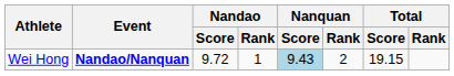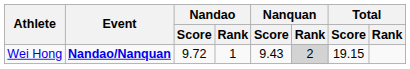Wei Hong | Nanquan / Score: lightblue background -> no background
Wei Hong | Nanquan / Rank: no background -> lightgrey background
